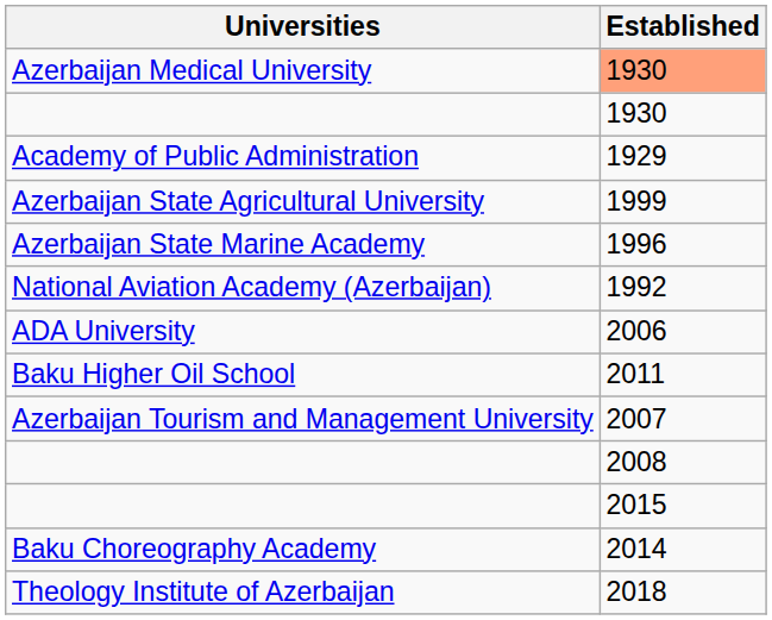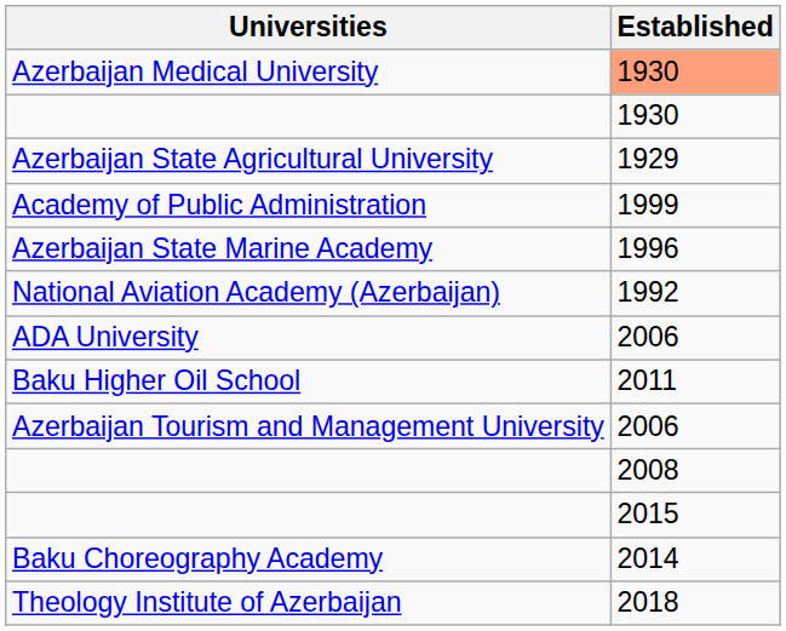row 4 | Universities: Academy of Public Administration -> Azerbaijan State Agricultural University
row 5 | Universities: Azerbaijan State Agricultural University -> Academy of Public Administration
row 10 | Established: 2007 -> 2006
